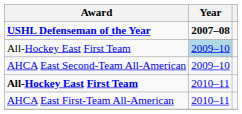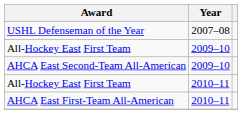USHL Defenseman of the Year | Award: bold -> normal
USHL Defenseman of the Year | Year: bold -> normal
All-Hockey East First Team / 2009–10 | Year: lightblue background -> no background
All-Hockey East First Team / 2010–11 | Award: bold -> normal
